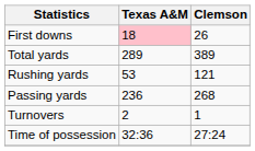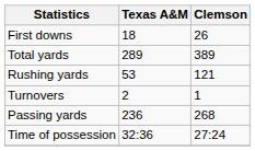First downs | Texas A&M: pink background -> no background
rows swapped: Passing yards <-> Turnovers
